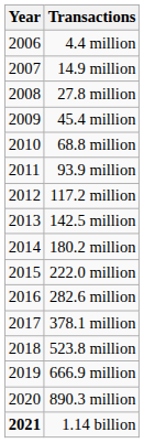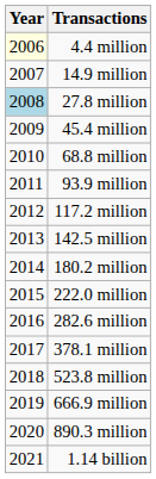4.4 million | Year: no background -> lightyellow background
27.8 million | Year: no background -> lightblue background
1.14 billion | Year: bold -> normal
